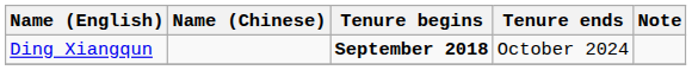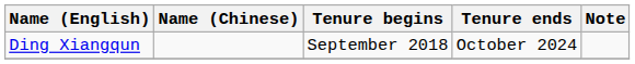Ding Xiangqun | Tenure begins: bold -> normal
